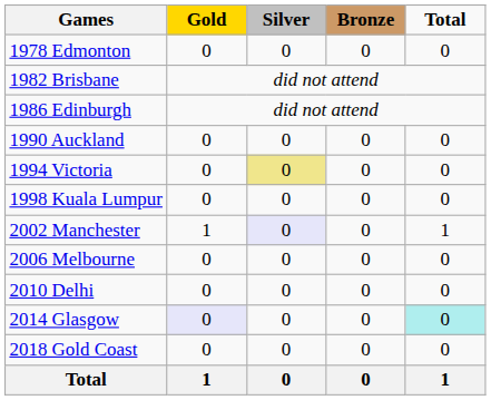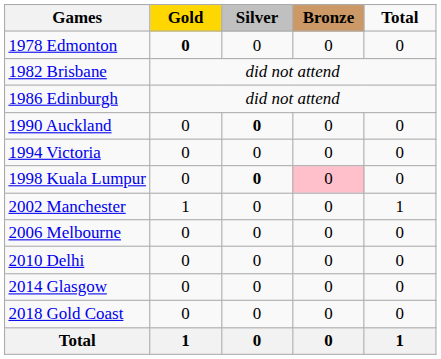1978 Edmonton | Gold: normal -> bold
1990 Auckland | Silver: normal -> bold
1994 Victoria | Silver: khaki background -> no background
1998 Kuala Lumpur | Silver: normal -> bold
1998 Kuala Lumpur | Bronze: no background -> pink background
2002 Manchester | Silver: lavender background -> no background
2014 Glasgow | Gold: lavender background -> no background
2014 Glasgow | Total: paleturquoise background -> no background
